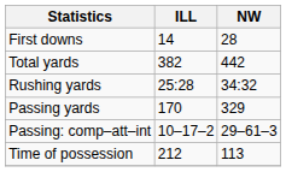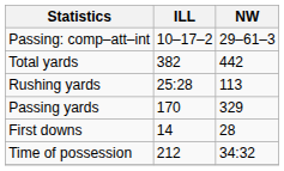rows swapped: First downs <-> Passing: comp–att–int
Rushing yards | NW: 34:32 -> 113
Time of possession | NW: 113 -> 34:32
